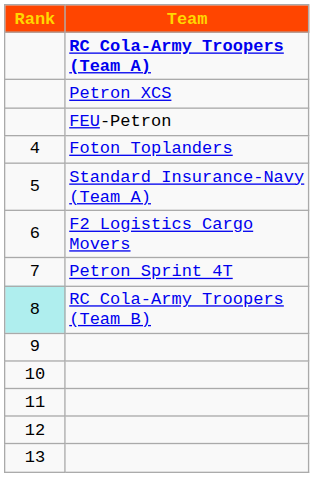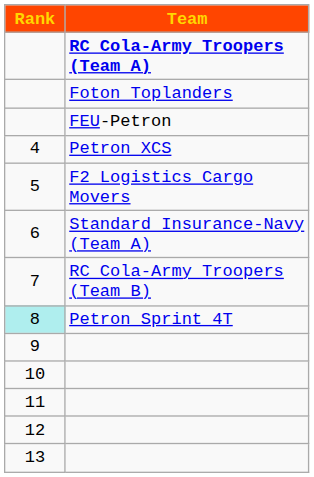row 3 | Team: Petron XCS -> Foton Toplanders
row 5 | Team: Foton Toplanders -> Petron XCS
row 6 | Team: Standard Insurance-Navy (Team A) -> F2 Logistics Cargo Movers
row 7 | Team: F2 Logistics Cargo Movers -> Standard Insurance-Navy (Team A)
row 8 | Team: Petron Sprint 4T -> RC Cola-Army Troopers (Team B)
row 9 | Team: RC Cola-Army Troopers (Team B) -> Petron Sprint 4T
